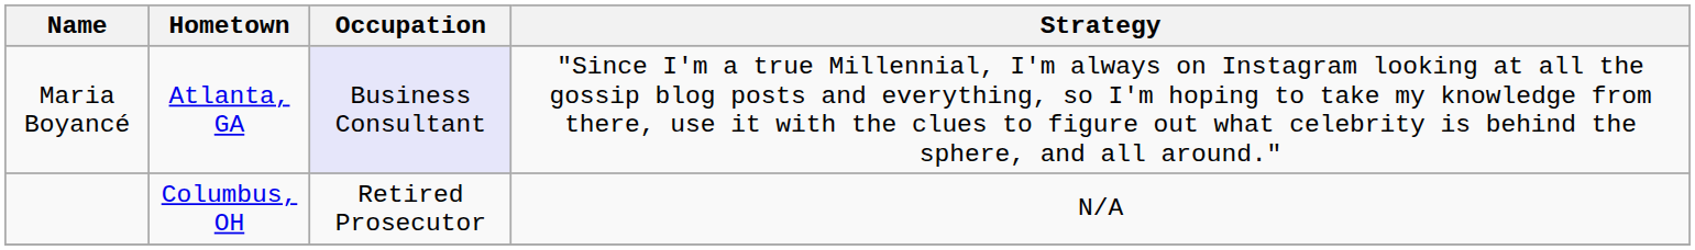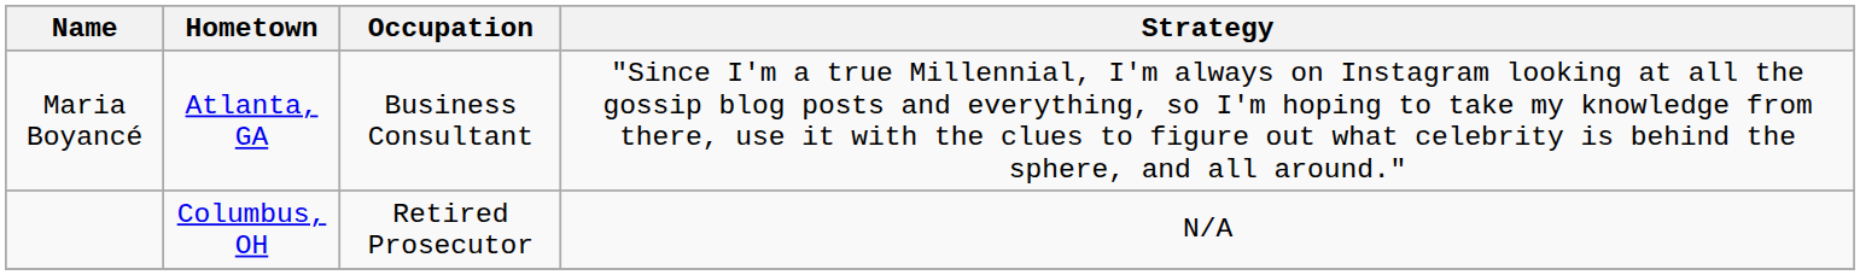Maria Boyancé | Occupation: lavender background -> no background
